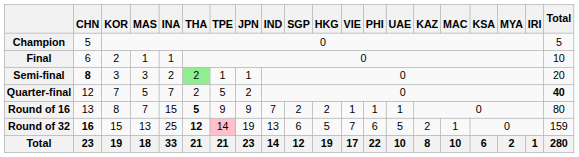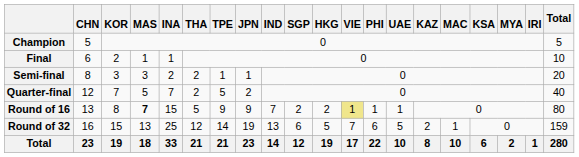Semi-final | CHN: bold -> normal
Semi-final | THA: lightgreen background -> no background
Quarter-final | Total: bold -> normal
Round of 16 | MAS: normal -> bold
Round of 16 | THA: bold -> normal
Round of 16 | VIE: no background -> khaki background
Round of 32 | CHN: bold -> normal
Round of 32 | THA: bold -> normal
Round of 32 | TPE: pink background -> no background
